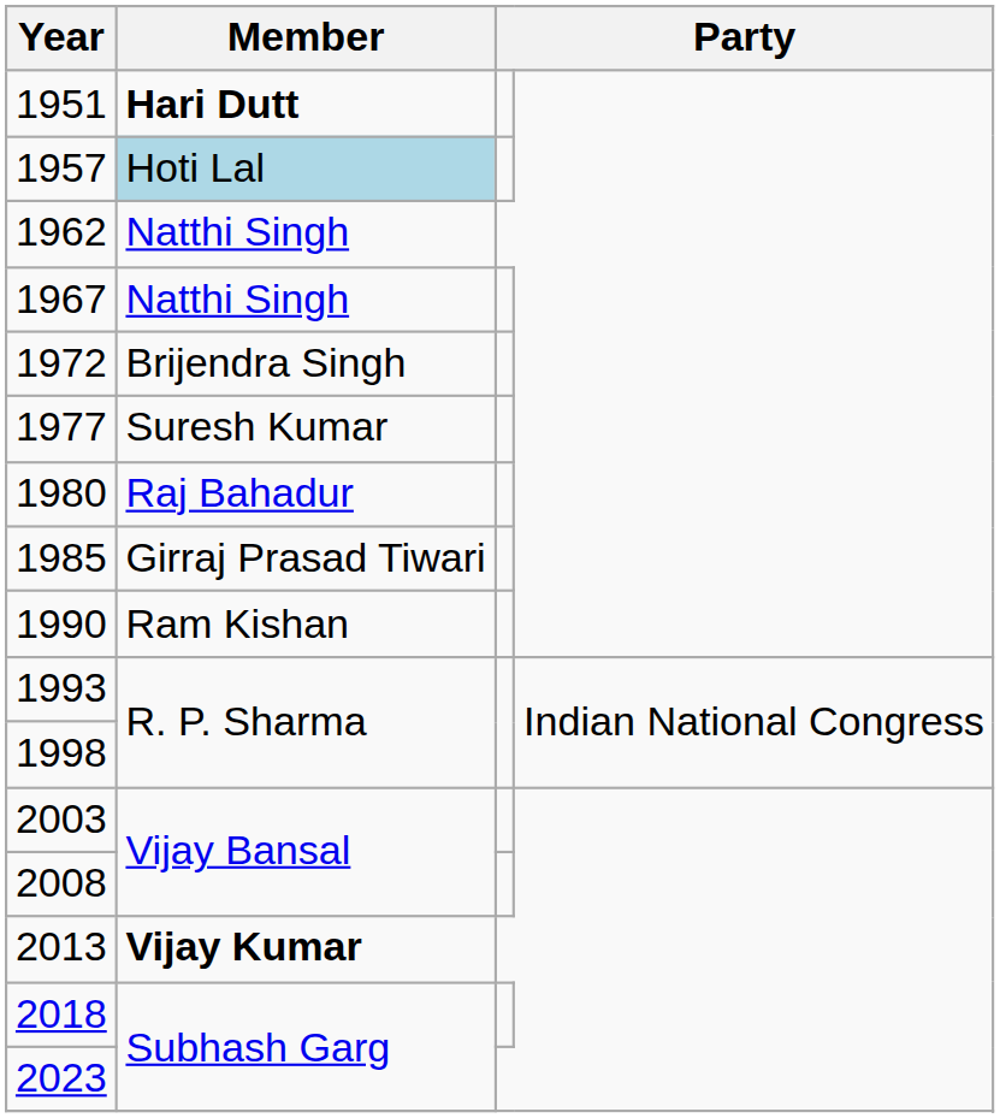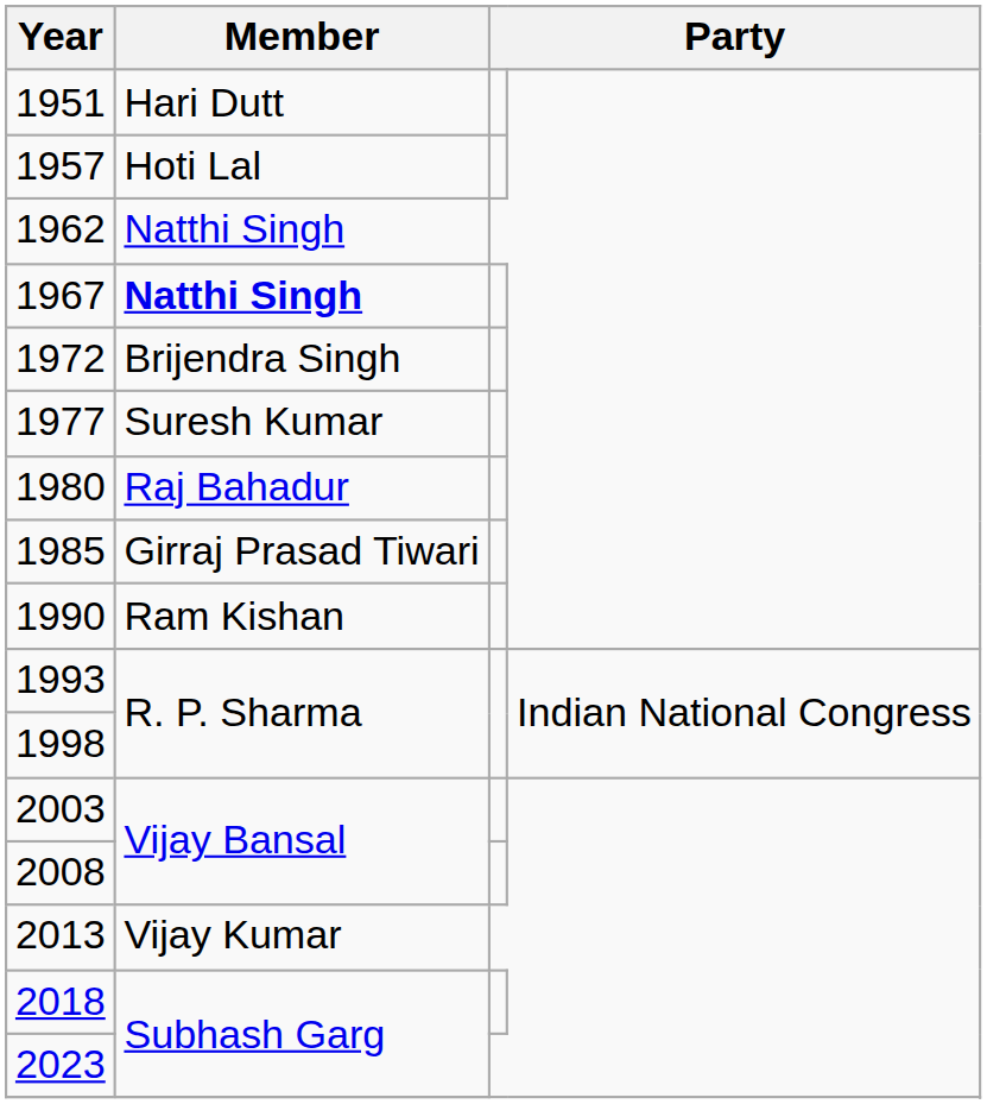1951 | Member: bold -> normal
1957 | Member: lightblue background -> no background
1967 | Member: normal -> bold
2013 | Member: bold -> normal
